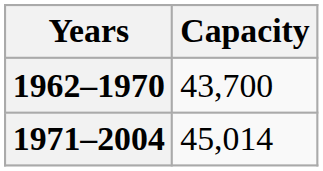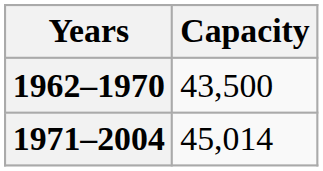1962–1970 | Capacity: 43,700 -> 43,500
